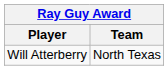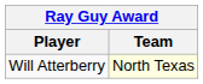Will Atterberry | Team: no background -> lightyellow background
